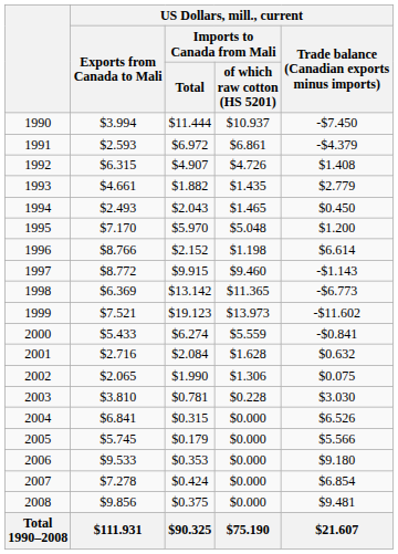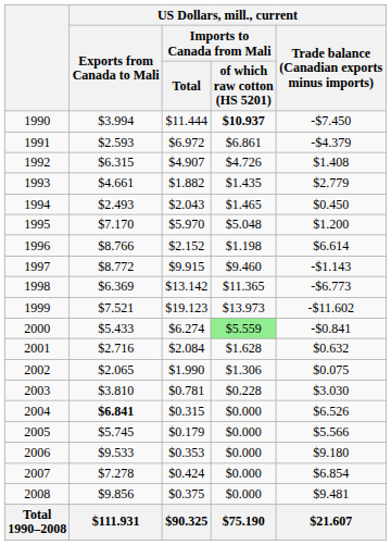1990 | column 4: normal -> bold
2000 | column 4: no background -> lightgreen background
2004 | US Dollars, mill., current / Exports from Canada to Mali: normal -> bold
